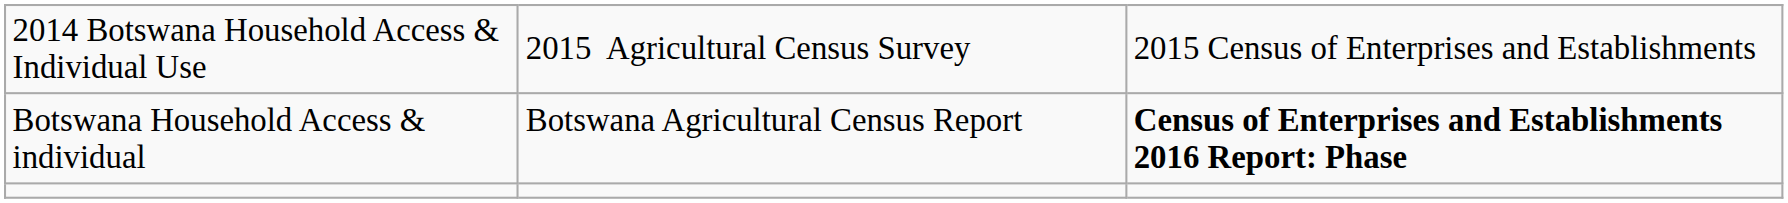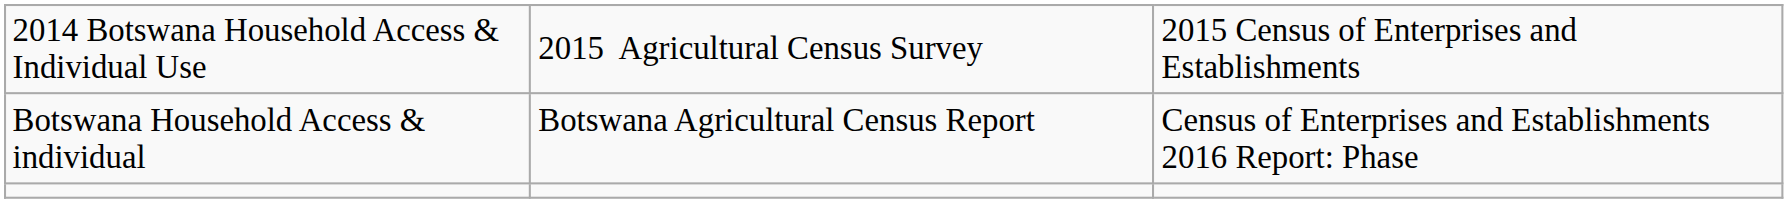Botswana Household Access & individual | column 3: bold -> normal
